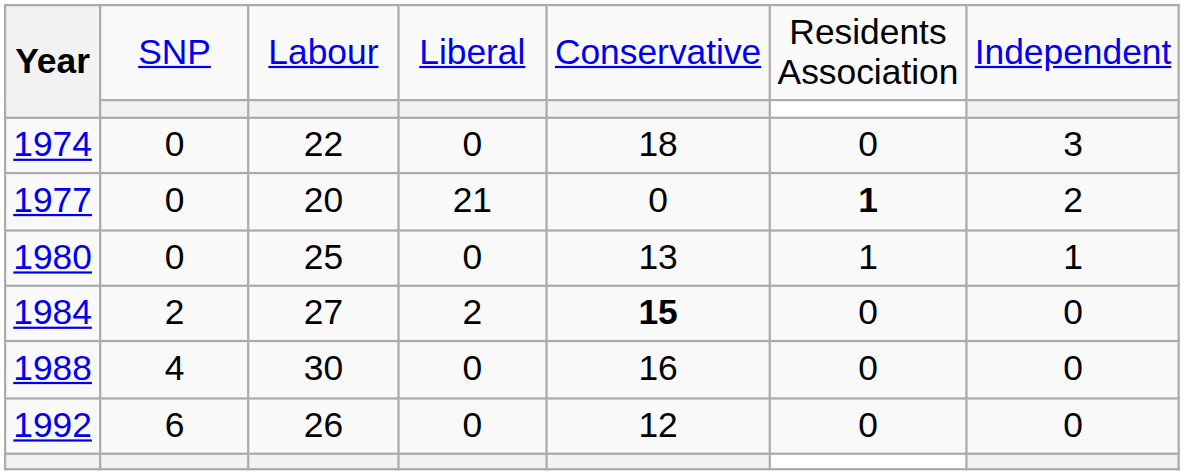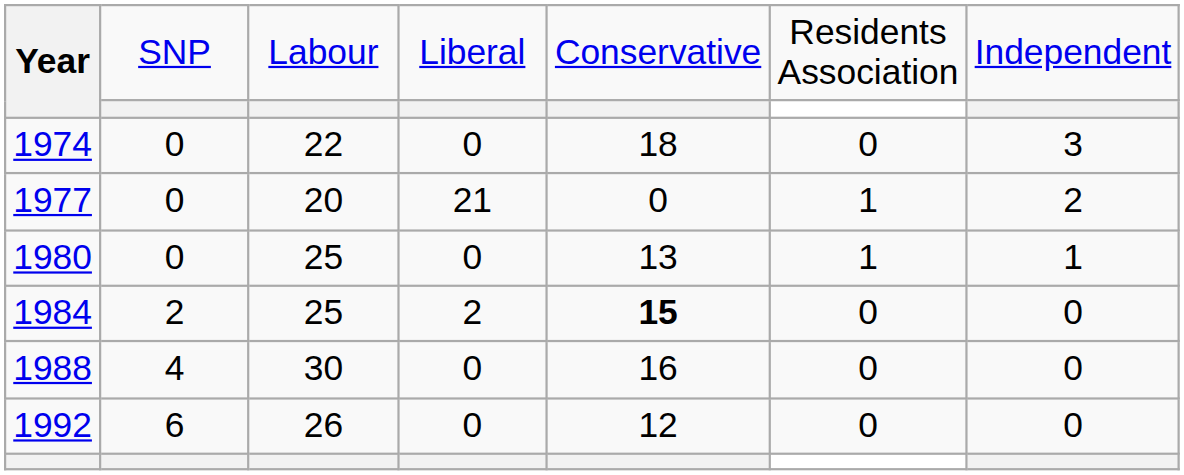1977 | column 6: bold -> normal
1984 | column 3: 27 -> 25
